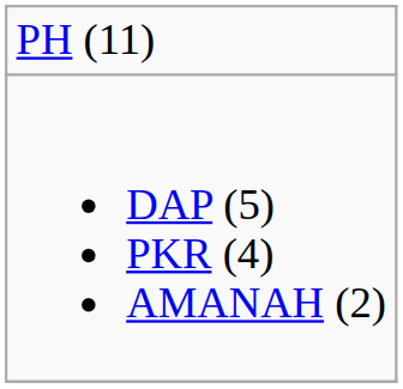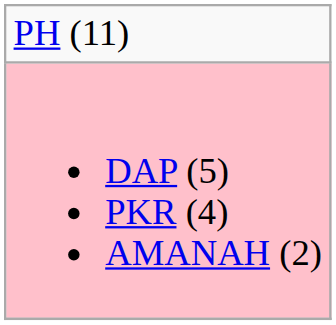row 2 | column 1: no background -> pink background
